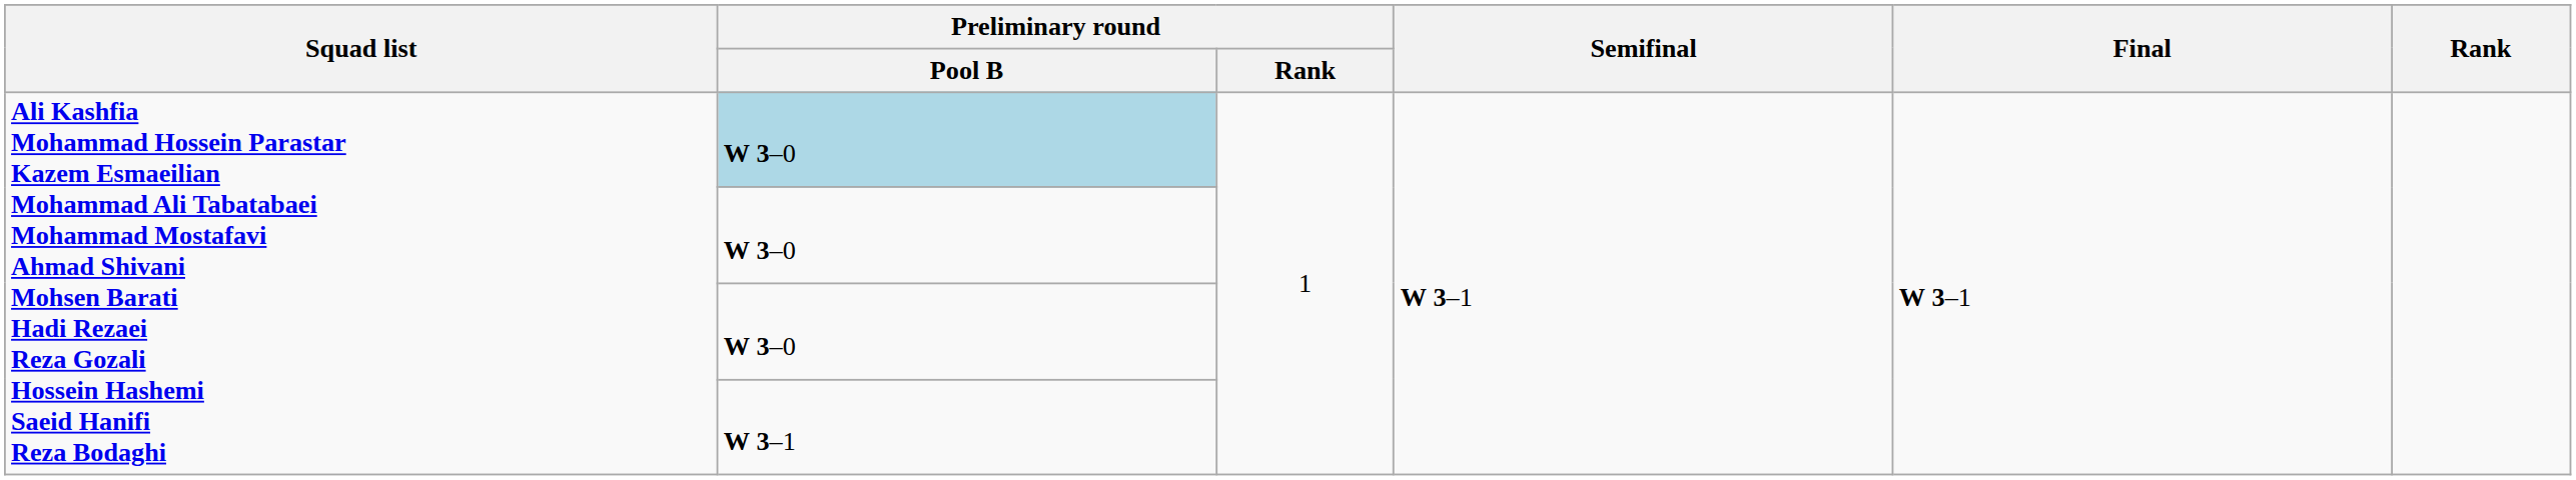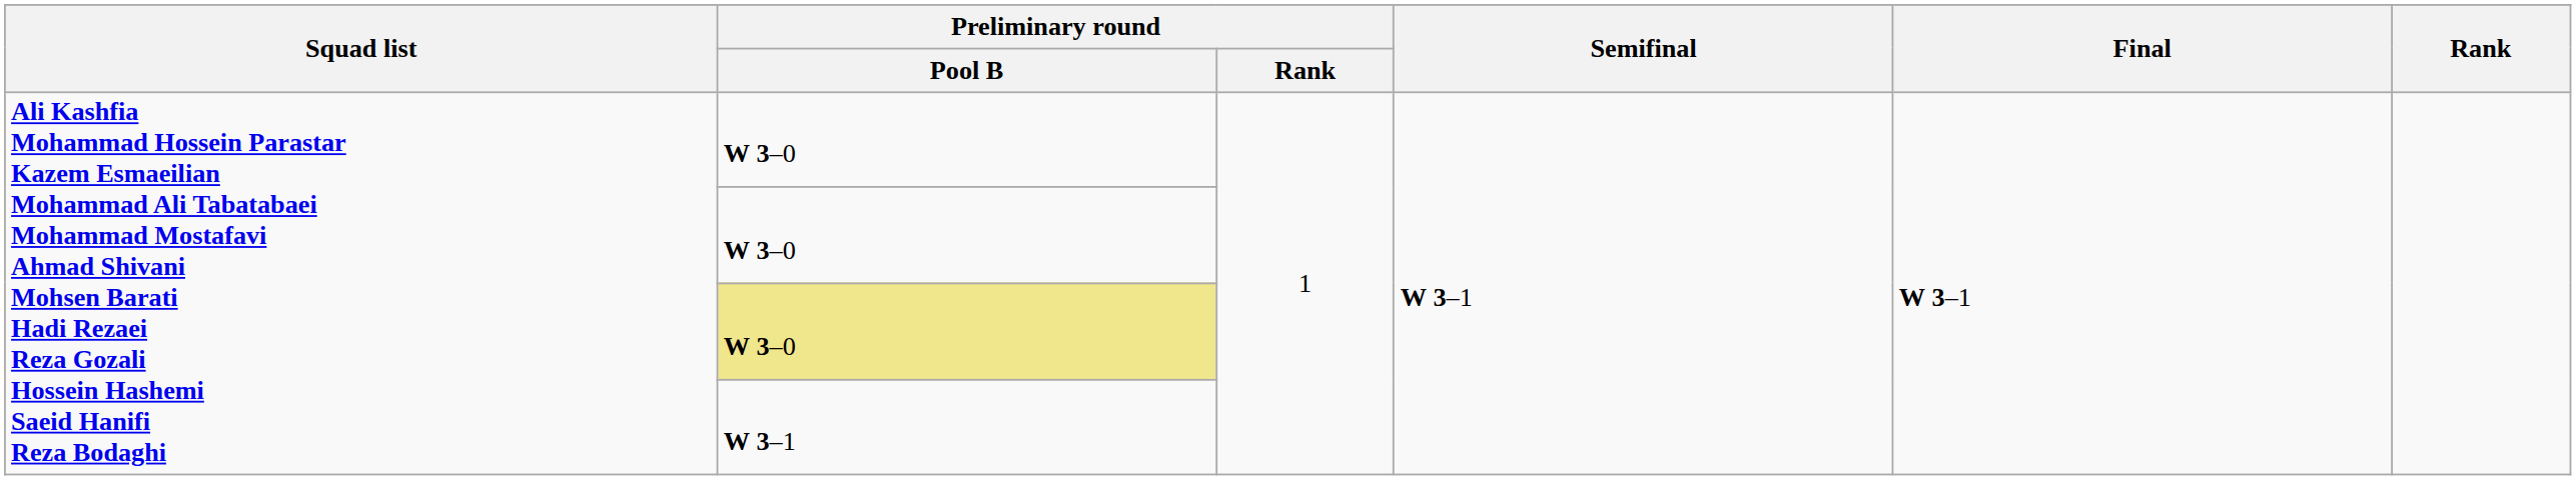row 3 | Preliminary round / Pool B: lightblue background -> no background
row 5 | Preliminary round / Pool B: no background -> khaki background
